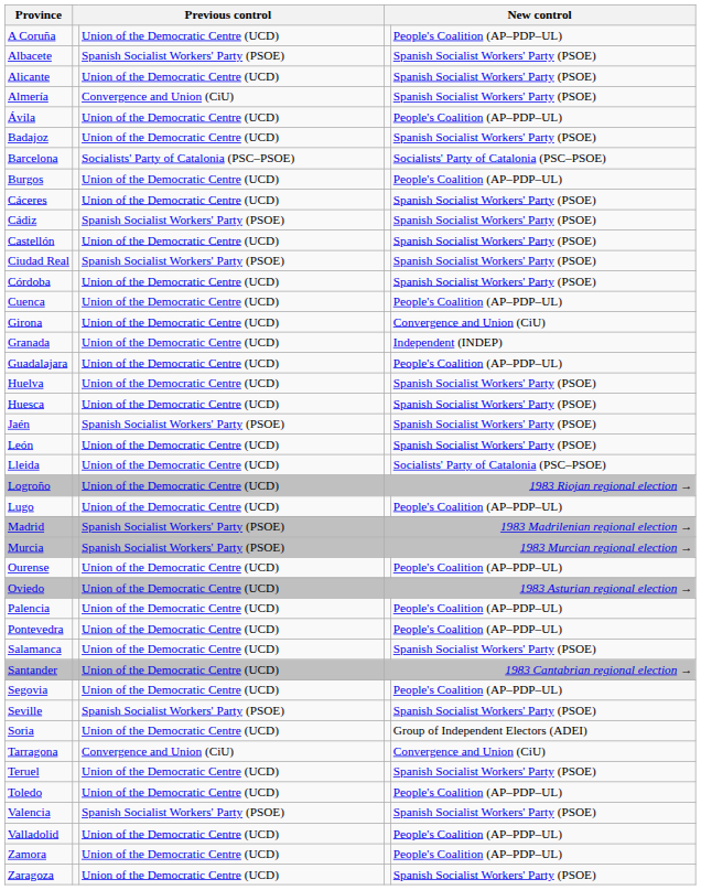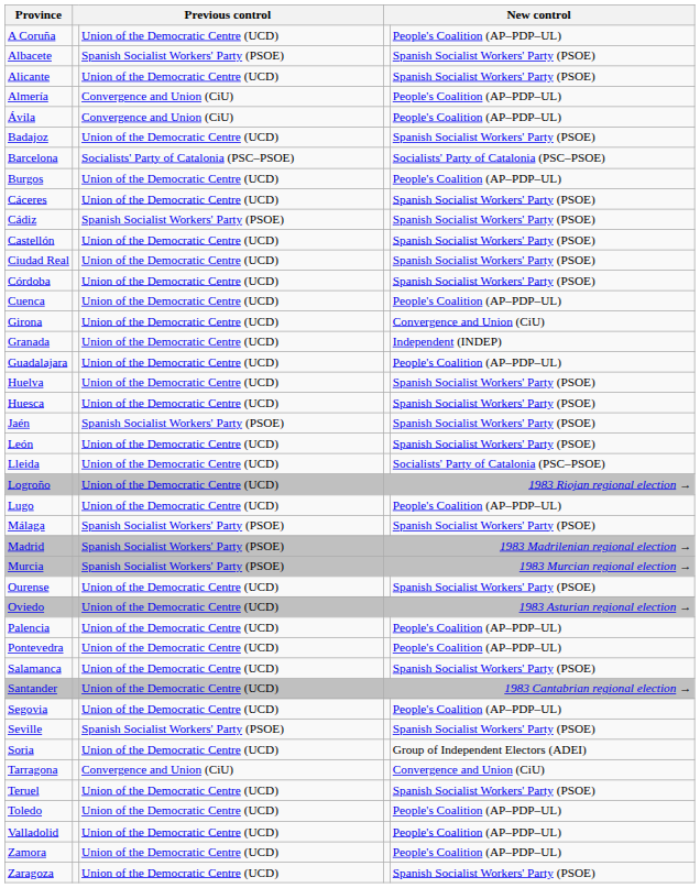Almería | column 5: Spanish Socialist Workers' Party (PSOE) -> People's Coalition (AP–PDP–UL)
Ávila | column 3: Union of the Democratic Centre (UCD) -> Convergence and Union (CiU)
Ciudad Real | column 3: Spanish Socialist Workers' Party (PSOE) -> Union of the Democratic Centre (UCD)
+ row: Málaga | Spanish Socialist Workers' Party (PSOE) | Spanish Socialist Workers' Party (PSOE)
Ourense | column 5: People's Coalition (AP–PDP–UL) -> Spanish Socialist Workers' Party (PSOE)
- row: Valencia | Spanish Socialist Workers' Party (PSOE) | Spanish Socialist Workers' Party (PSOE)
